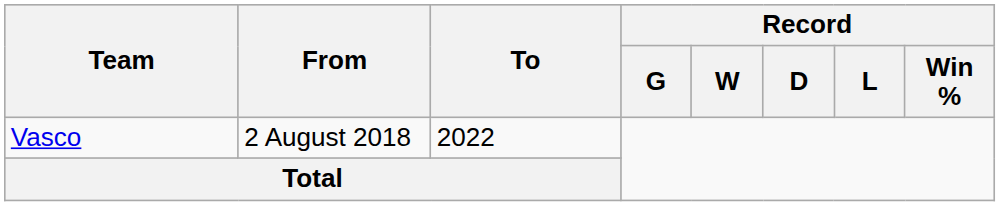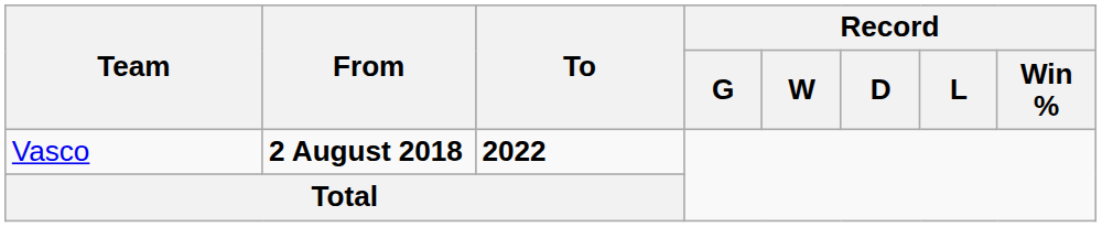Vasco | From: normal -> bold
Vasco | To: normal -> bold
